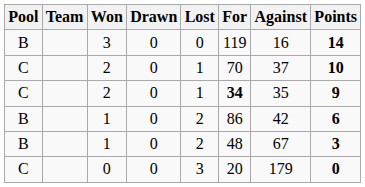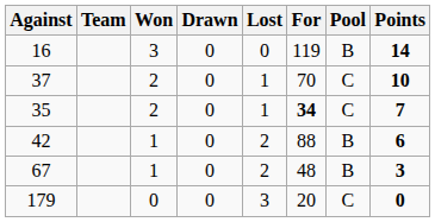columns swapped: Pool <-> Against
row 4 | Points: 9 -> 7
row 5 | For: 86 -> 88
